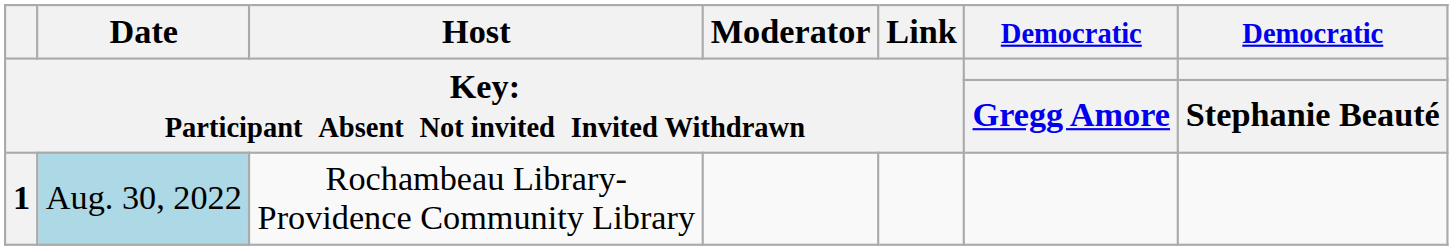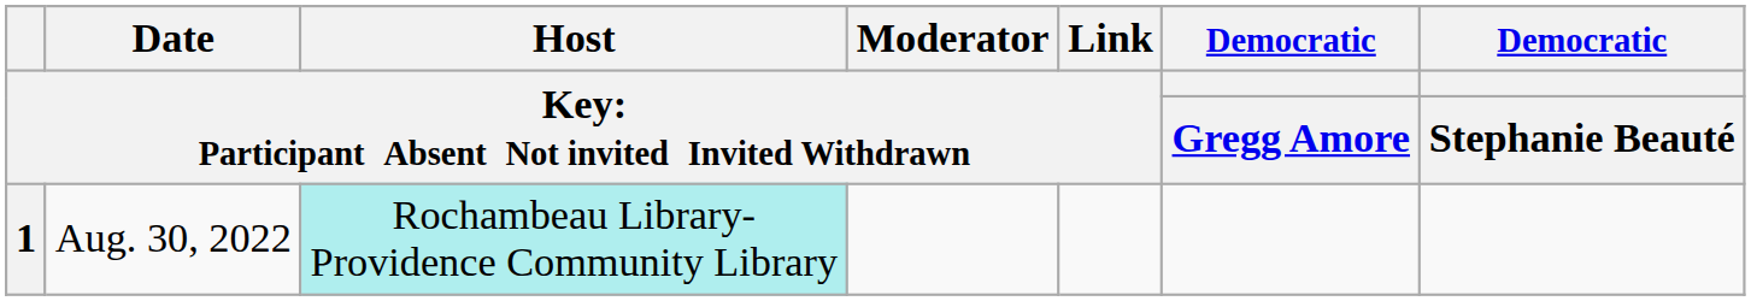1 | column 2: lightblue background -> no background
1 | column 3: no background -> paleturquoise background
